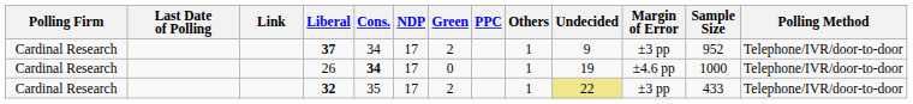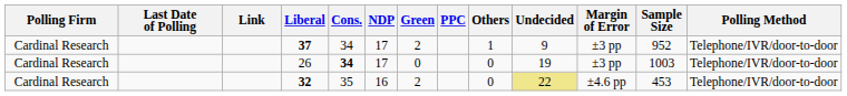26 | Others: 1 -> 0
26 | Margin of Error: ±4.6 pp -> ±3 pp
26 | Sample Size: 1000 -> 1003
32 | NDP: 17 -> 16
32 | Others: 1 -> 0
32 | Margin of Error: ±3 pp -> ±4.6 pp
32 | Sample Size: 433 -> 453
